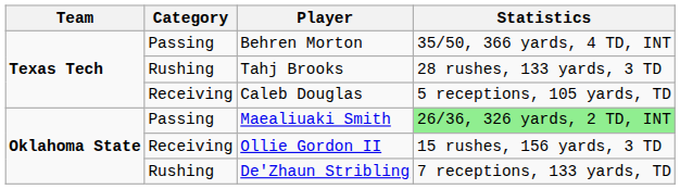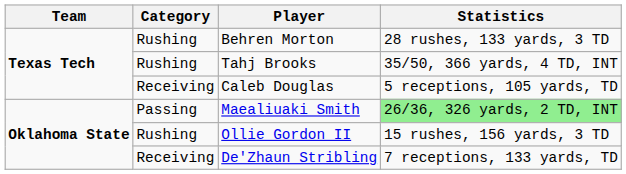Behren Morton | Category: Passing -> Rushing
Behren Morton | Statistics: 35/50, 366 yards, 4 TD, INT -> 28 rushes, 133 yards, 3 TD
Tahj Brooks | Statistics: 28 rushes, 133 yards, 3 TD -> 35/50, 366 yards, 4 TD, INT
Ollie Gordon II | Category: Receiving -> Rushing
De'Zhaun Stribling | Category: Rushing -> Receiving
